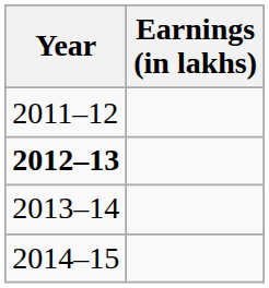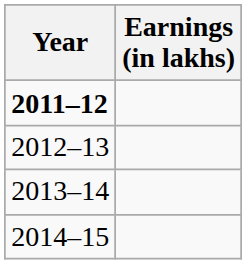2011–12 | Year: normal -> bold
2012–13 | Year: bold -> normal
